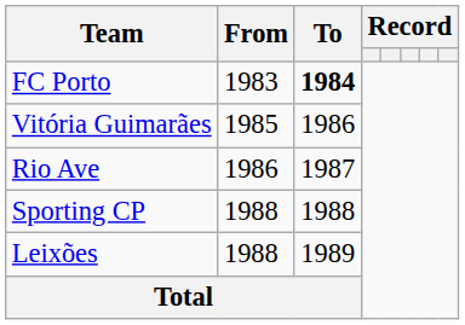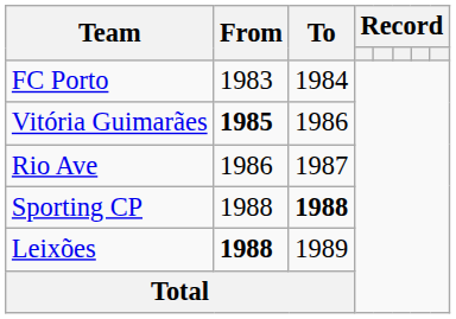FC Porto | To: bold -> normal
Vitória Guimarães | From: normal -> bold
Sporting CP | To: normal -> bold
Leixões | From: normal -> bold
